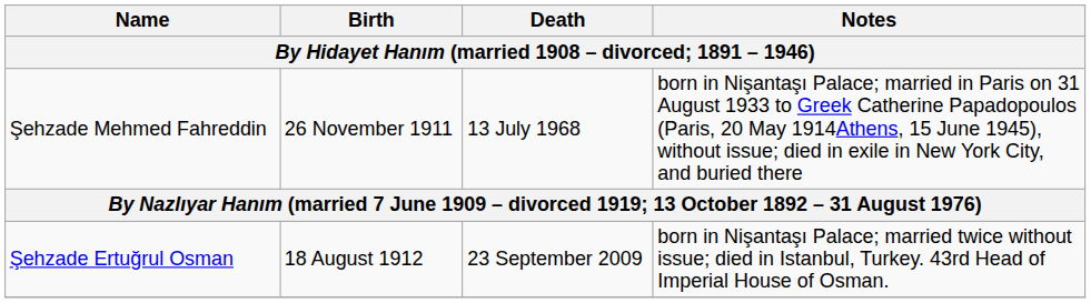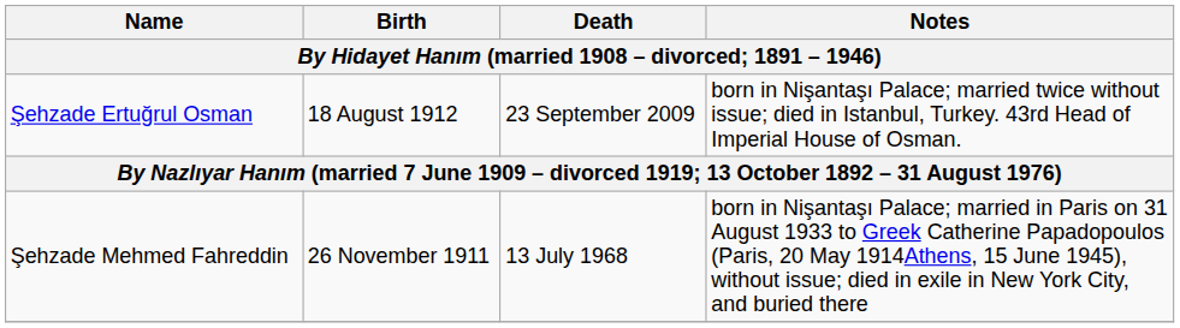rows swapped: Şehzade Mehmed Fahreddin <-> Şehzade Ertuğrul Osman
